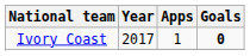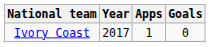Ivory Coast / 2017 | Goals: bold -> normal
